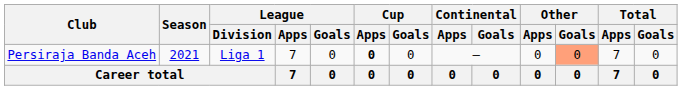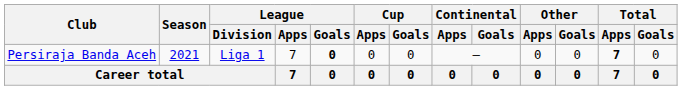Persiraja Banda Aceh | League / Goals: normal -> bold
Persiraja Banda Aceh | Cup / Apps: bold -> normal
Persiraja Banda Aceh | Other / Goals: lightsalmon background -> no background
Persiraja Banda Aceh | Total / Apps: normal -> bold
